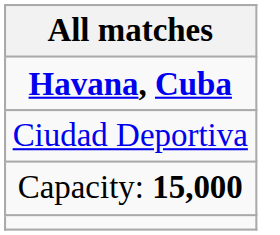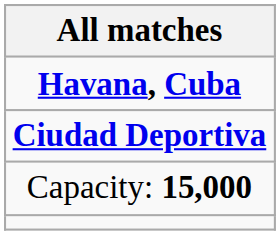row 3 | column 1: normal -> bold
